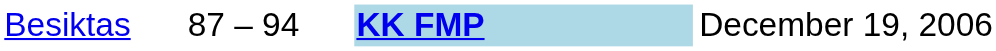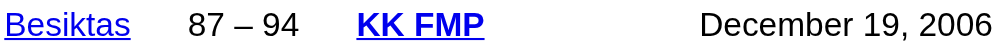Besiktas | column 3: lightblue background -> no background
